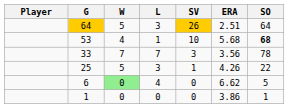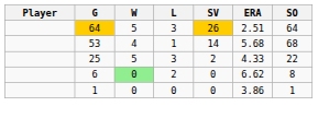53 | SV: 10 -> 14
53 | SO: bold -> normal
- row: 33 | 7 | 7 | 3 | 3.56 | 78
25 | SV: 1 -> 2
25 | ERA: 4.26 -> 4.33
6 | L: 4 -> 2
6 | SO: 5 -> 8
